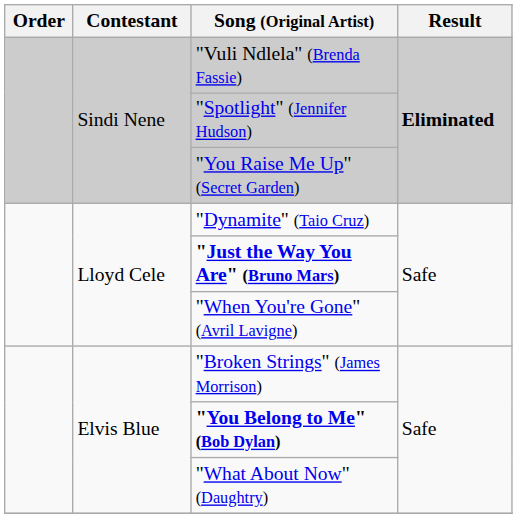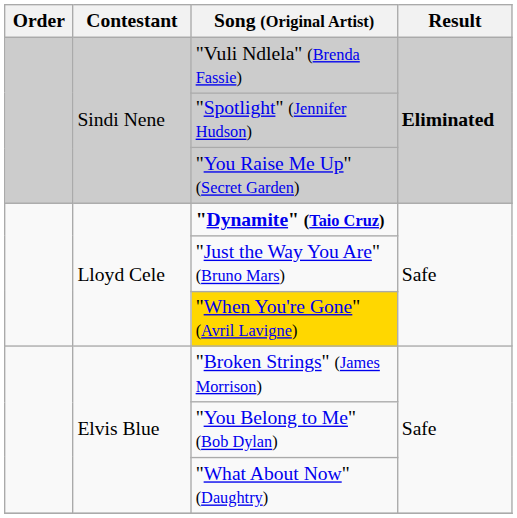"Dynamite" (Taio Cruz) | Song (Original Artist): normal -> bold
"Just the Way You Are" (Bruno Mars) | Song (Original Artist): bold -> normal
"When You're Gone" (Avril Lavigne) | Song (Original Artist): no background -> gold background
"You Belong to Me" (Bob Dylan) | Song (Original Artist): bold -> normal
